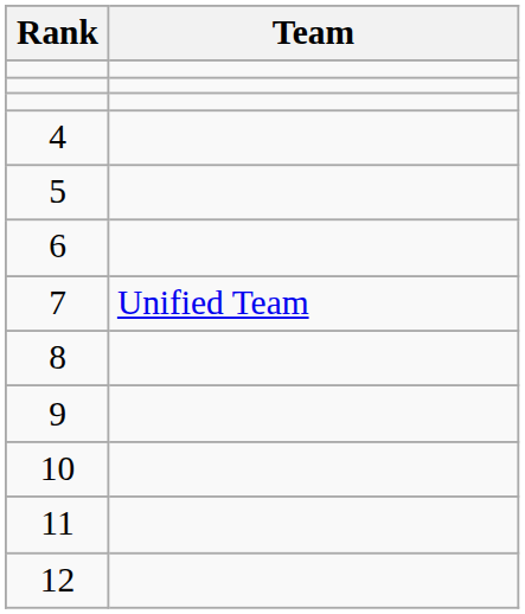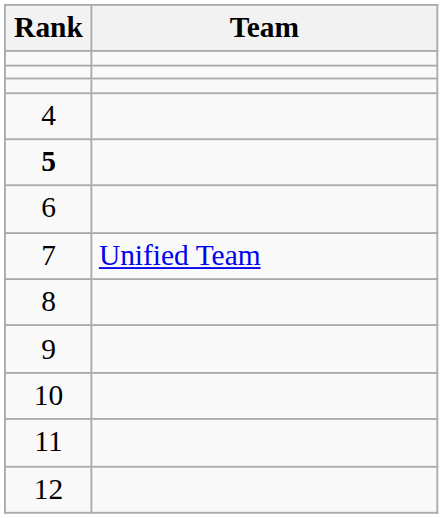row 6 | Rank: normal -> bold
